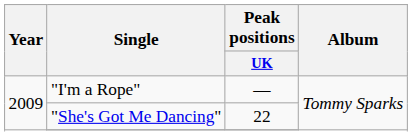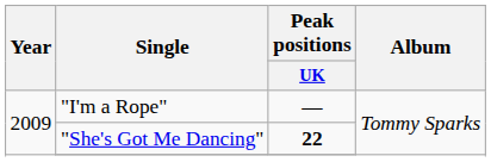"She's Got Me Dancing" | Peak positions / UK: normal -> bold
